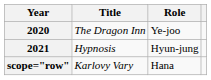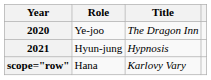columns swapped: Title <-> Role
